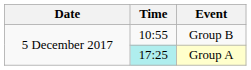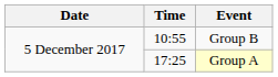Group A | Time: paleturquoise background -> no background
